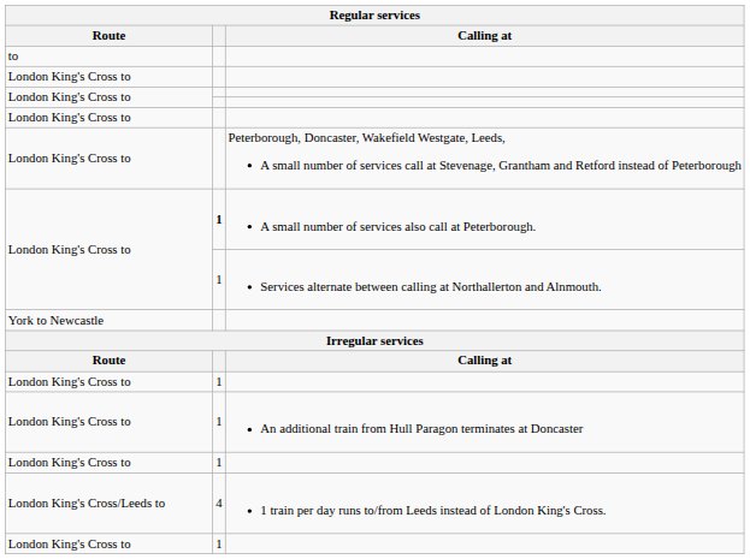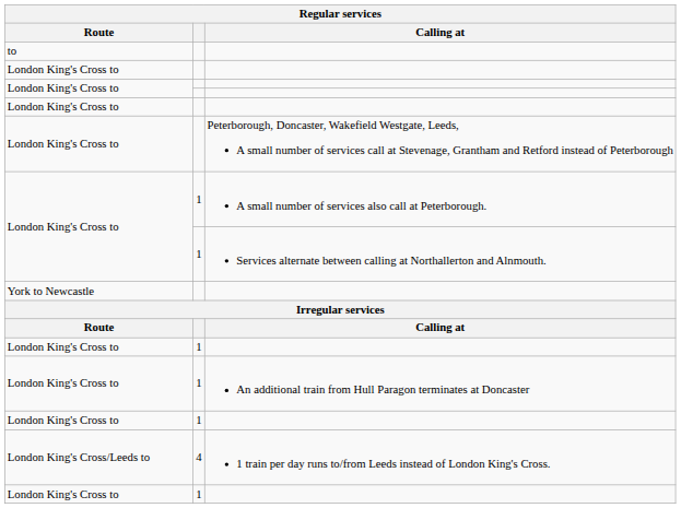A small number of services also call at Peterborough. | column 2: bold -> normal
